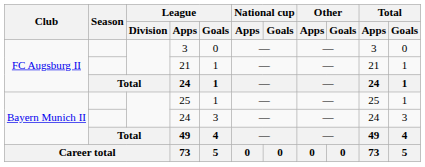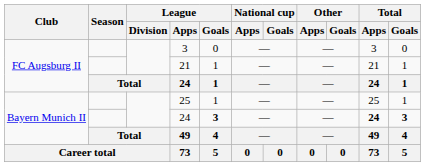Bayern Munich II / 24 | League / Goals: normal -> bold
Bayern Munich II / 24 | Total / Apps: normal -> bold
Bayern Munich II / 24 | Total / Goals: normal -> bold
